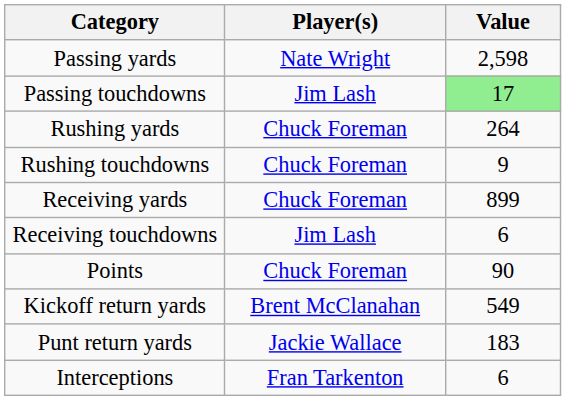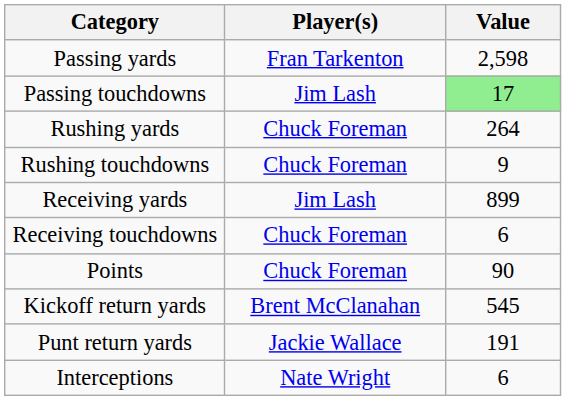Passing yards | Player(s): Nate Wright -> Fran Tarkenton
Receiving yards | Player(s): Chuck Foreman -> Jim Lash
Receiving touchdowns | Player(s): Jim Lash -> Chuck Foreman
Kickoff return yards | Value: 549 -> 545
Punt return yards | Value: 183 -> 191
Interceptions | Player(s): Fran Tarkenton -> Nate Wright
